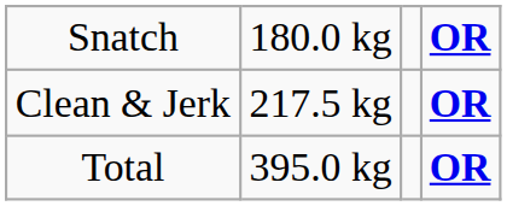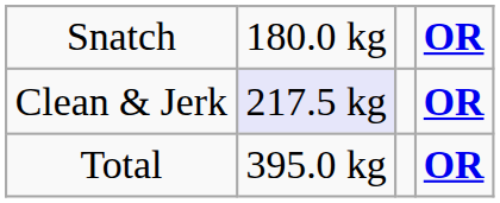Clean & Jerk | column 2: no background -> lavender background
